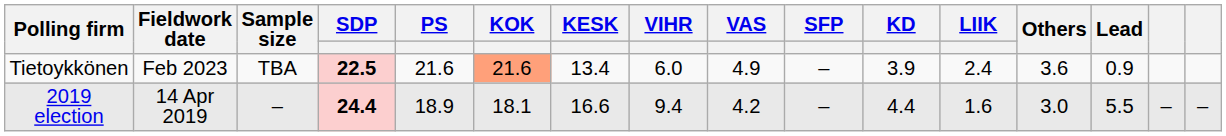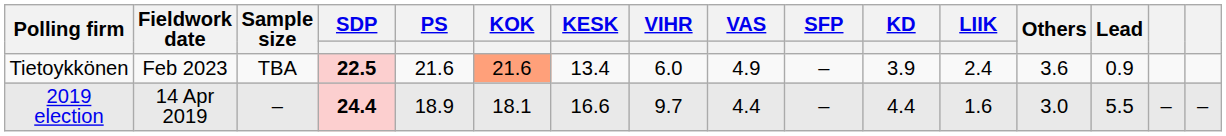2019 election | VIHR: 9.4 -> 9.7
2019 election | VAS: 4.2 -> 4.4
